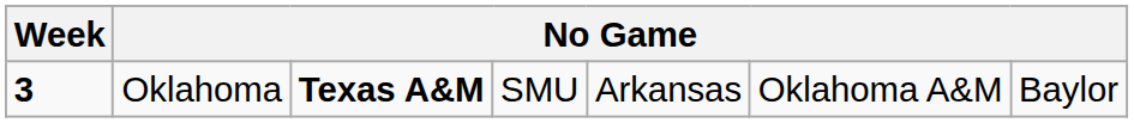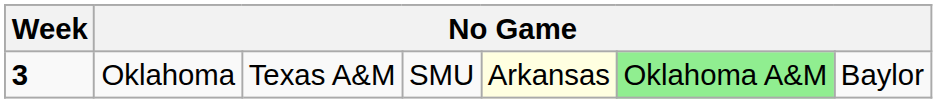Oklahoma | column 3: bold -> normal
Oklahoma | column 5: no background -> lightyellow background
Oklahoma | column 6: no background -> lightgreen background
